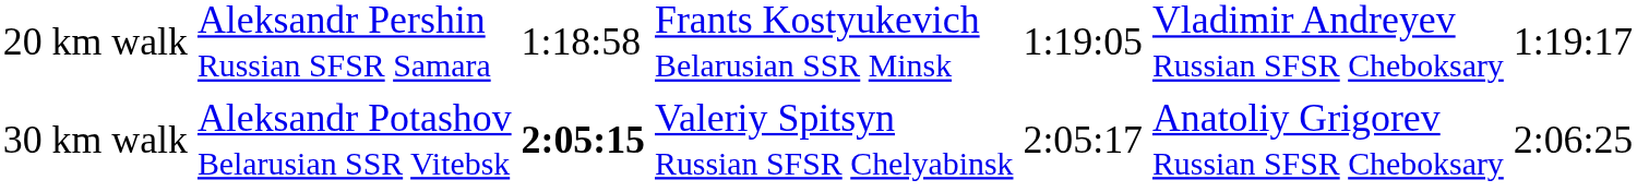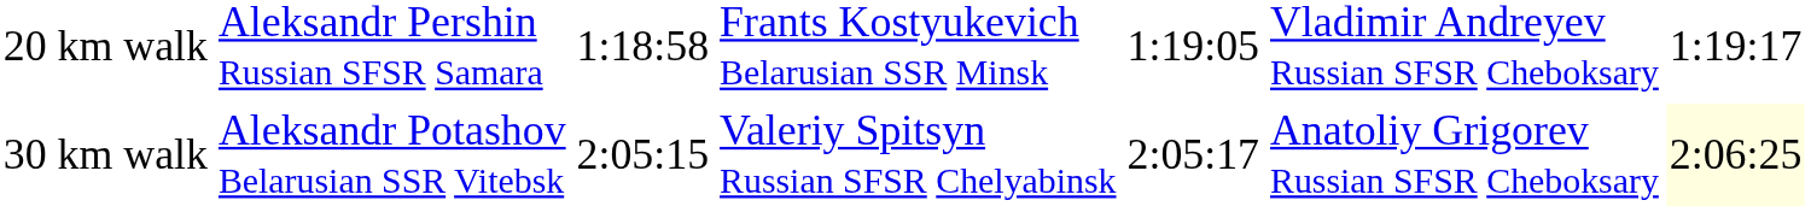30 km walk | column 3: bold -> normal
30 km walk | column 7: no background -> lightyellow background
